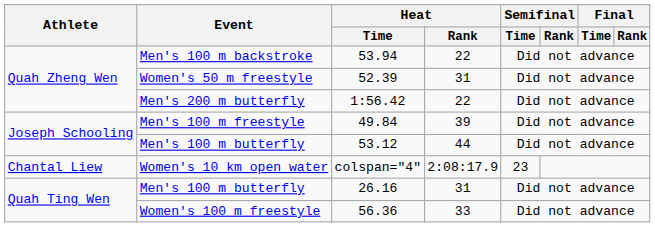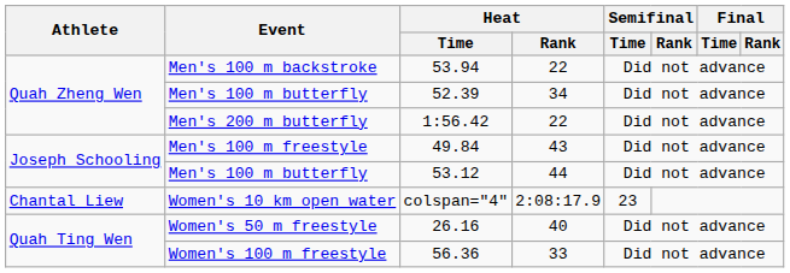52.39 | Event: Women's 50 m freestyle -> Men's 100 m butterfly
52.39 | Heat / Rank: 31 -> 34
49.84 | Heat / Rank: 39 -> 43
26.16 | Event: Men's 100 m butterfly -> Women's 50 m freestyle
26.16 | Heat / Rank: 31 -> 40
